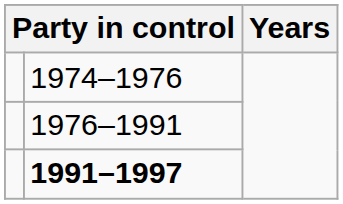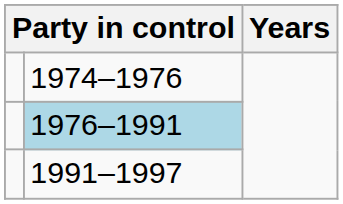1976–1991 | column 2: no background -> lightblue background
1991–1997 | column 2: bold -> normal
